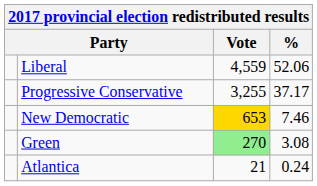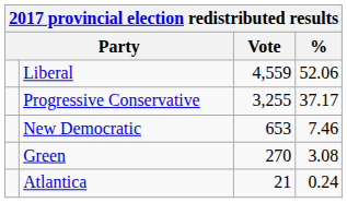New Democratic | Vote: gold background -> no background
Green | Vote: lightgreen background -> no background
